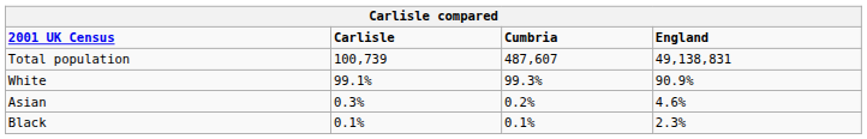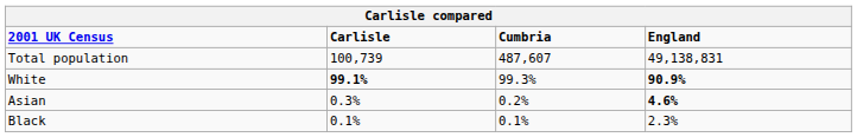White | Carlisle: normal -> bold
White | England: normal -> bold
Asian | England: normal -> bold
